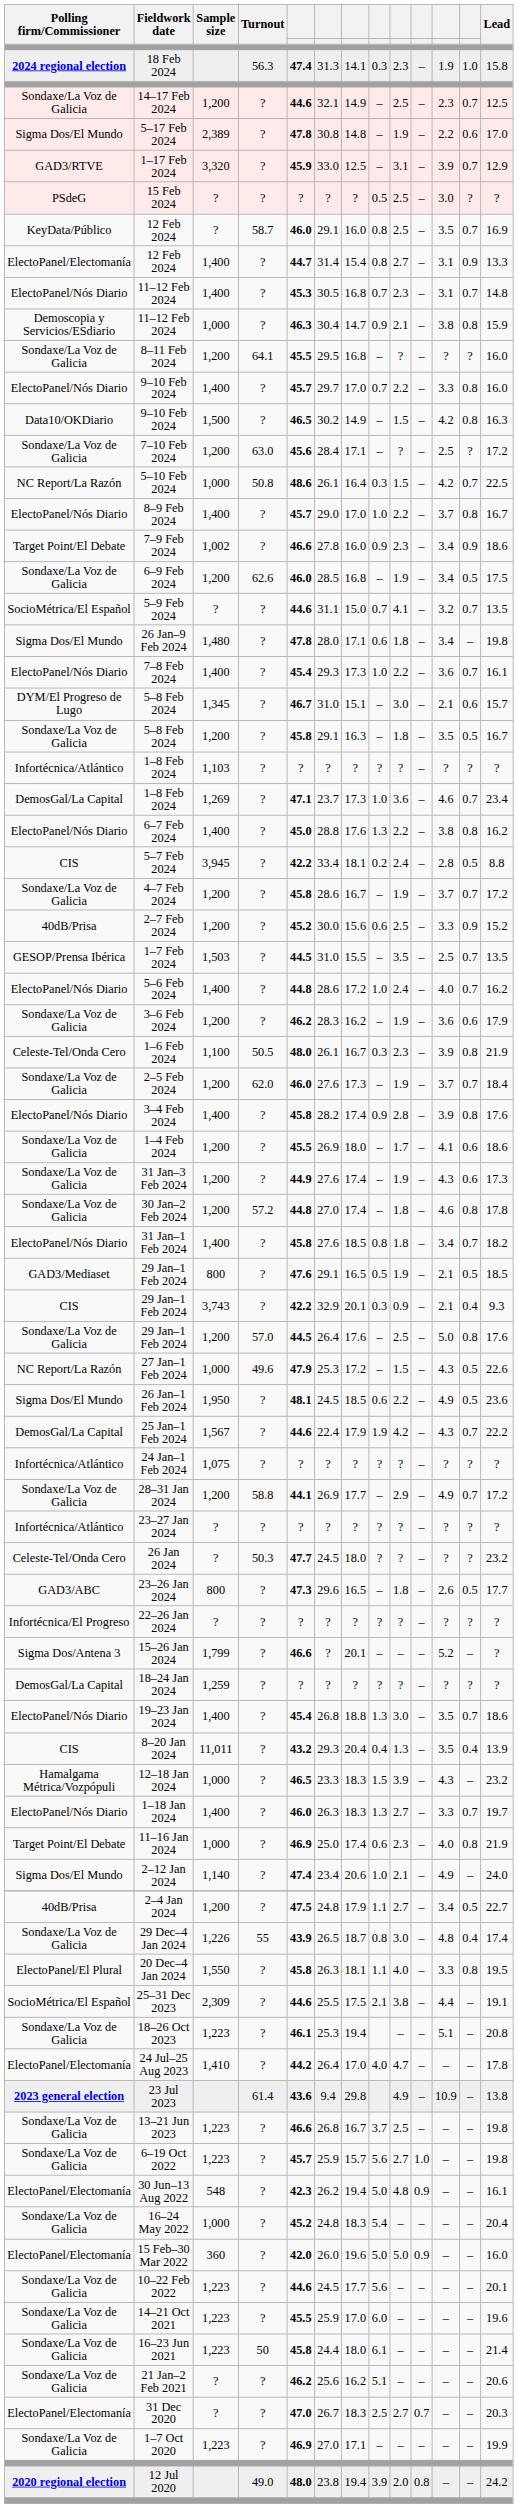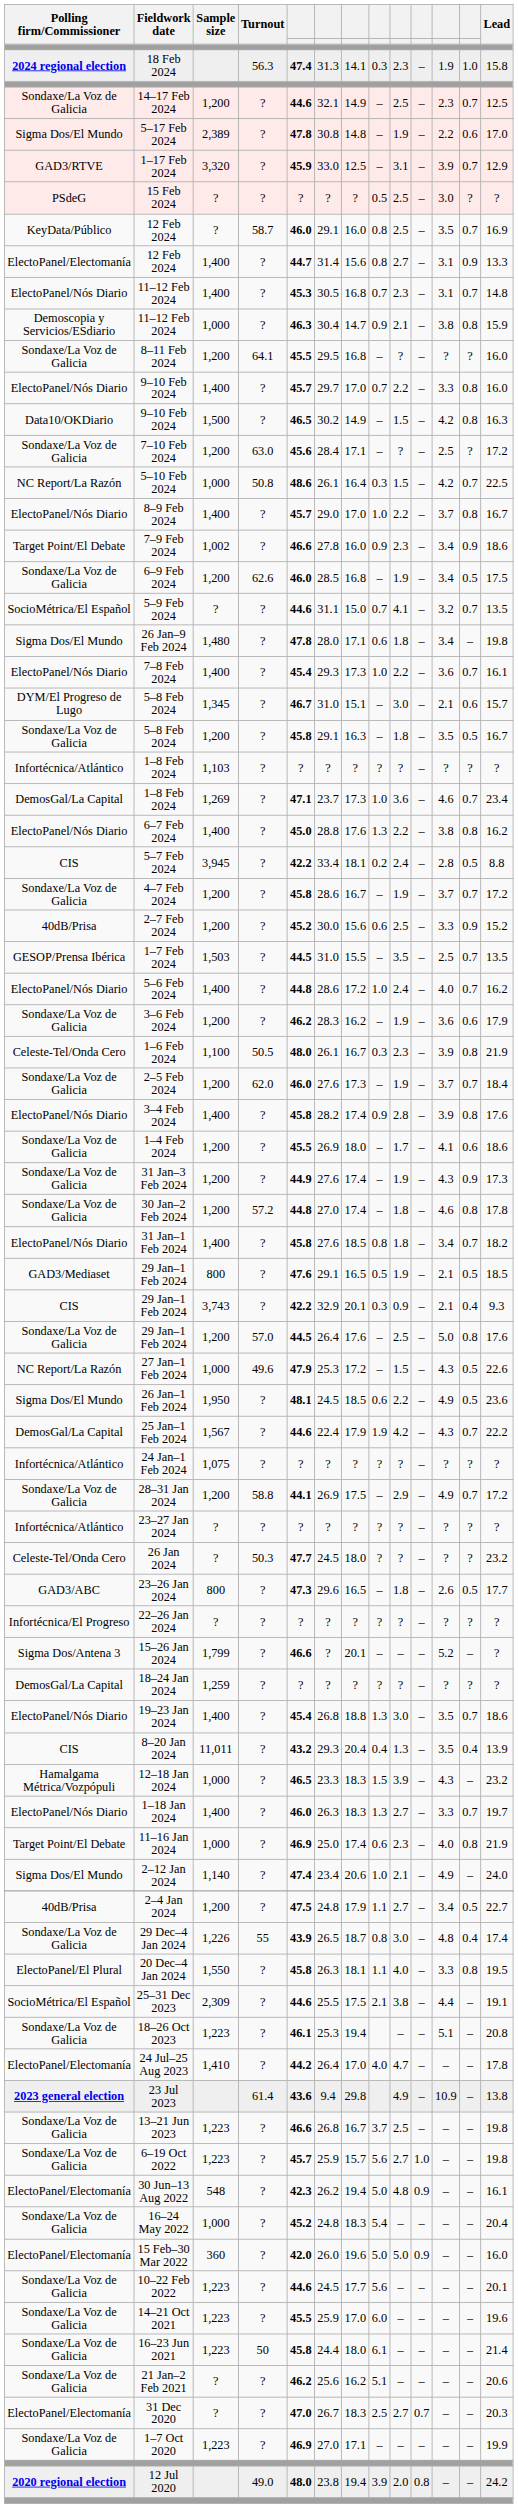12 Feb 2024 / 1,400 | column 7: 15.4 -> 15.6
31 Jan–3 Feb 2024 | column 12: 0.6 -> 0.9
28–31 Jan 2024 | column 7: 17.7 -> 17.5
